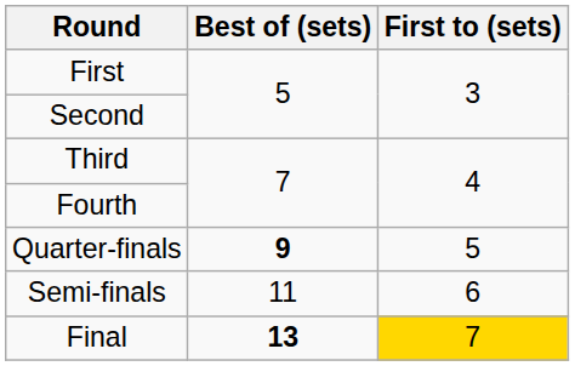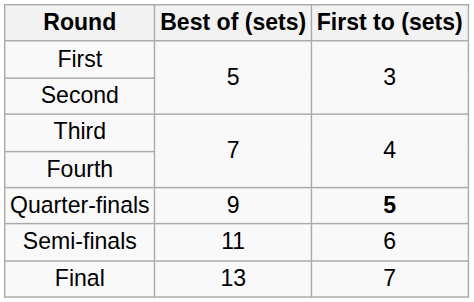Quarter-finals | Best of (sets): bold -> normal
Quarter-finals | First to (sets): normal -> bold
Final | Best of (sets): bold -> normal
Final | First to (sets): gold background -> no background
